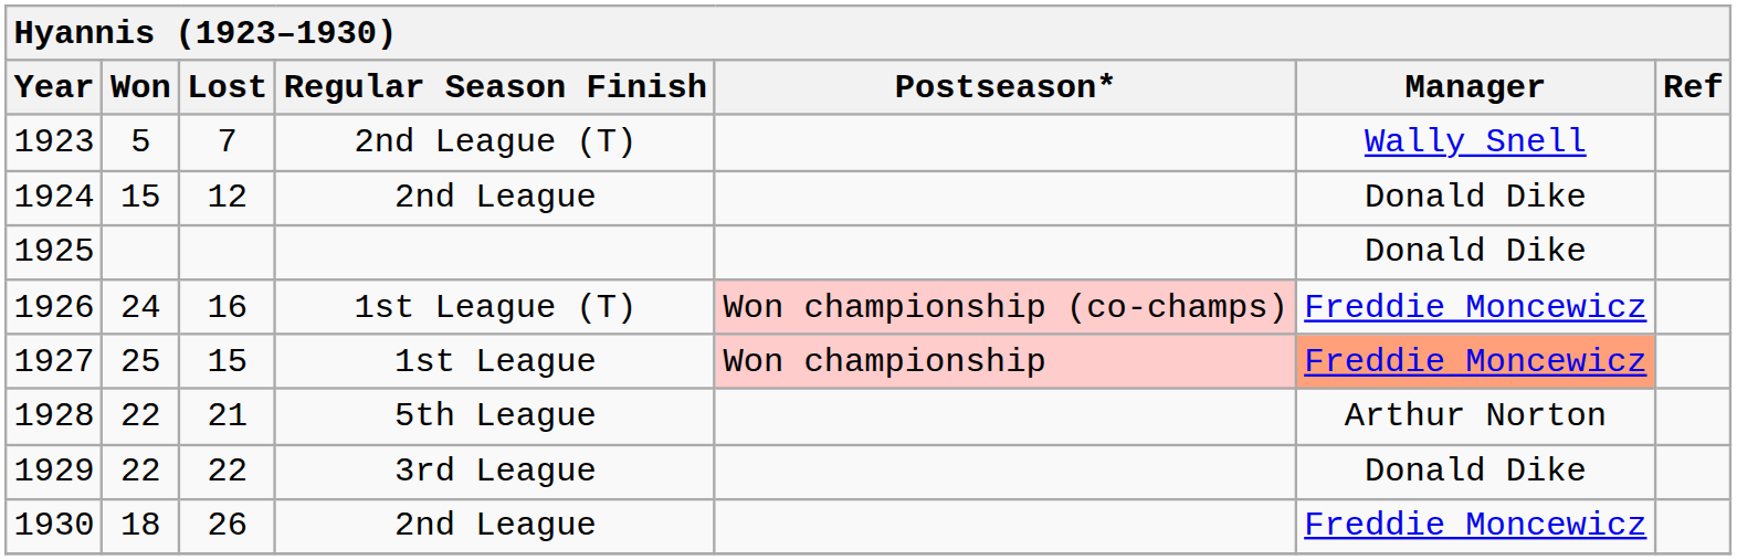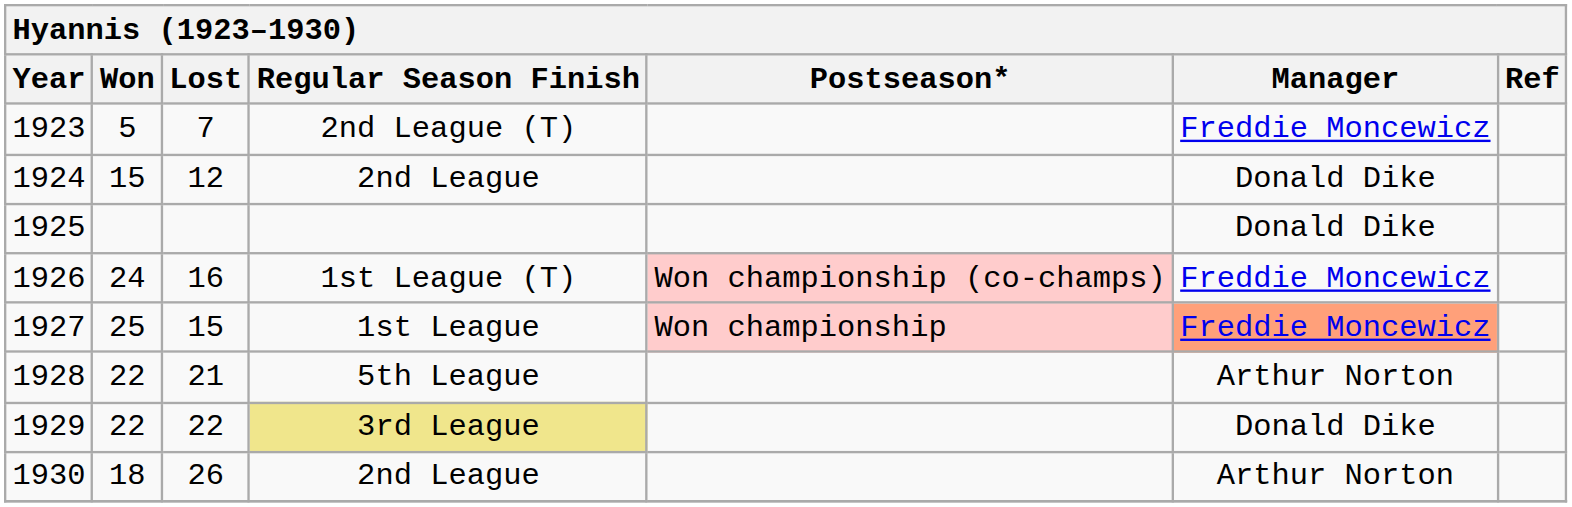1923 | Manager: Wally Snell -> Freddie Moncewicz
1929 | Regular Season Finish: no background -> khaki background
1930 | Manager: Freddie Moncewicz -> Arthur Norton
